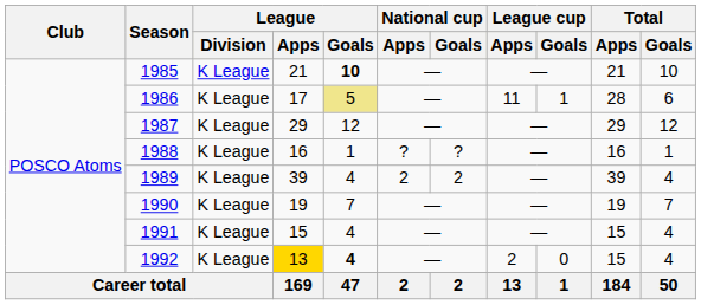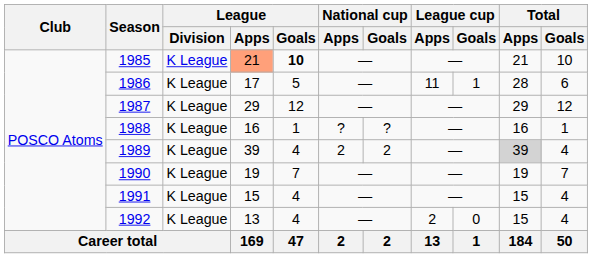1985 | League / Apps: no background -> lightsalmon background
1986 | League / Goals: khaki background -> no background
1989 | Total / Apps: no background -> lightgrey background
1992 | League / Apps: gold background -> no background
1992 | League / Goals: bold -> normal
